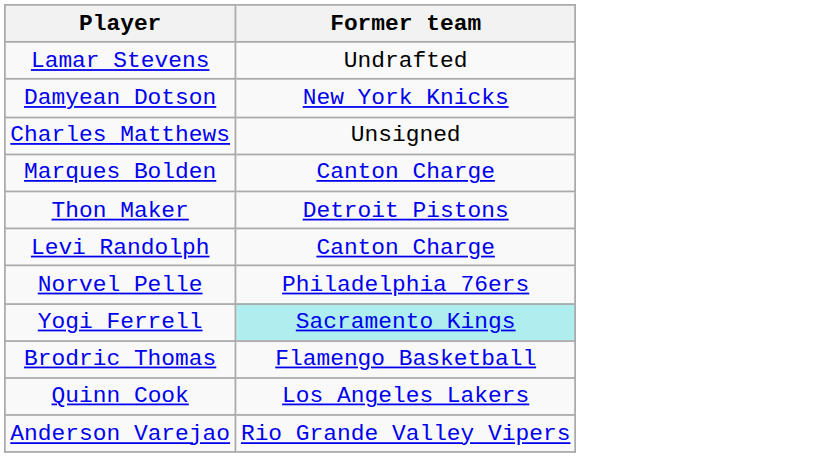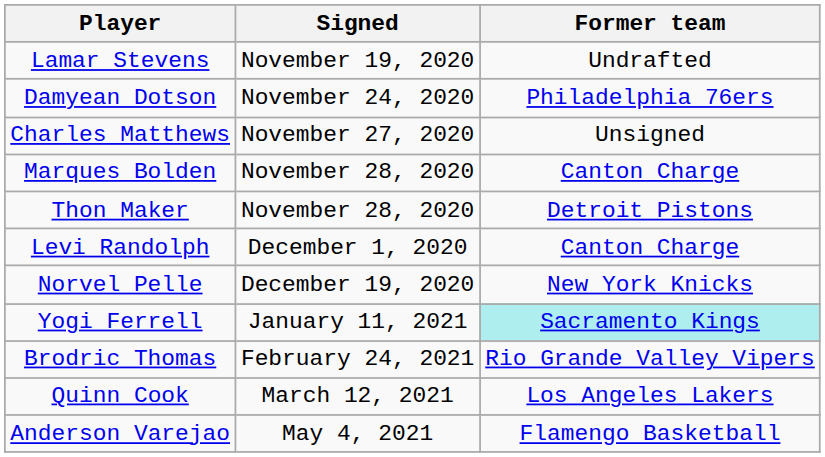+ column: Signed | November 19, 2020 | November 24, 2020 | November 27, 2020 | November 28, 2020 | November 28, 2020 | December 1, 2020 | December 19, 2020 | January 11, 2021 | February 24, 2021 | March 12, 2021 | May 4, 2021
Damyean Dotson | Former team: New York Knicks -> Philadelphia 76ers
Norvel Pelle | Former team: Philadelphia 76ers -> New York Knicks
Brodric Thomas | Former team: Flamengo Basketball -> Rio Grande Valley Vipers
Anderson Varejao | Former team: Rio Grande Valley Vipers -> Flamengo Basketball
